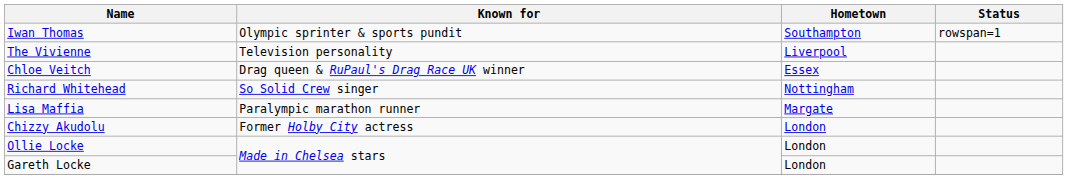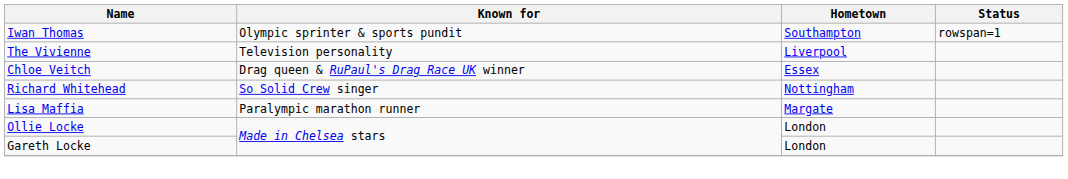- row: Chizzy Akudolu | Former Holby City actress | London
